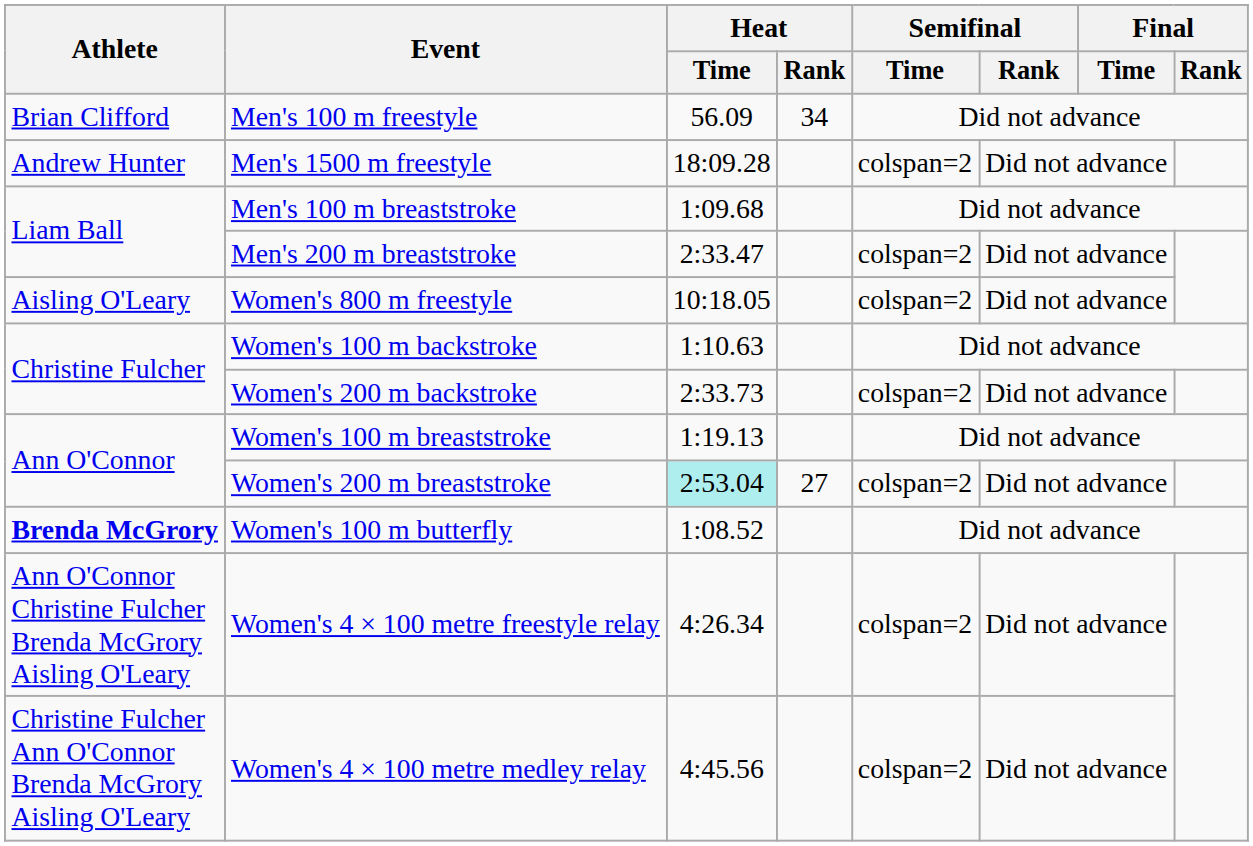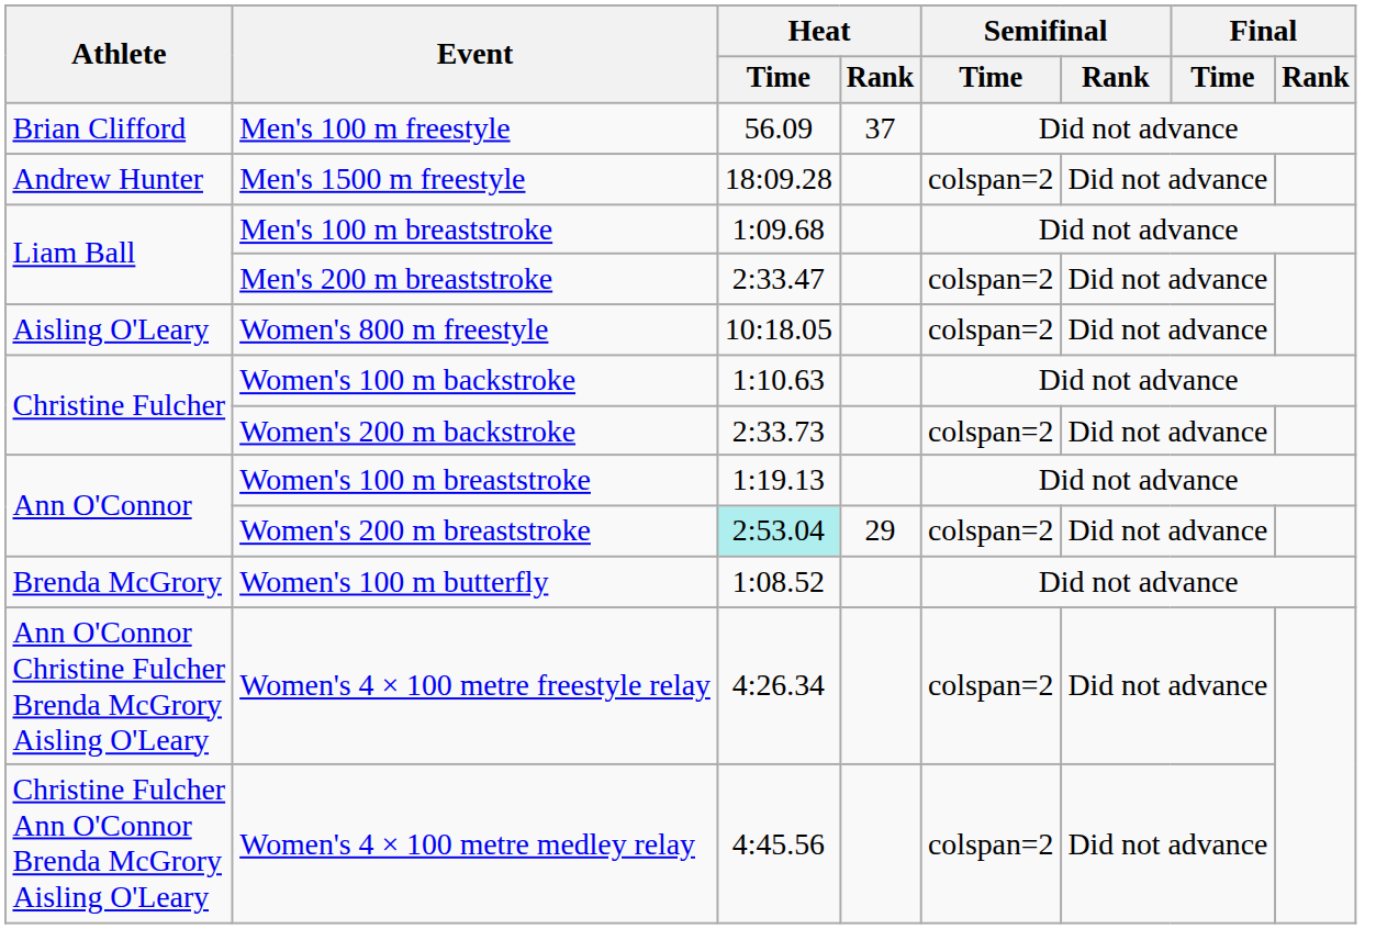Men's 100 m freestyle | Heat / Rank: 34 -> 37
Women's 200 m breaststroke | Heat / Rank: 27 -> 29
Women's 100 m butterfly | Athlete: bold -> normal
